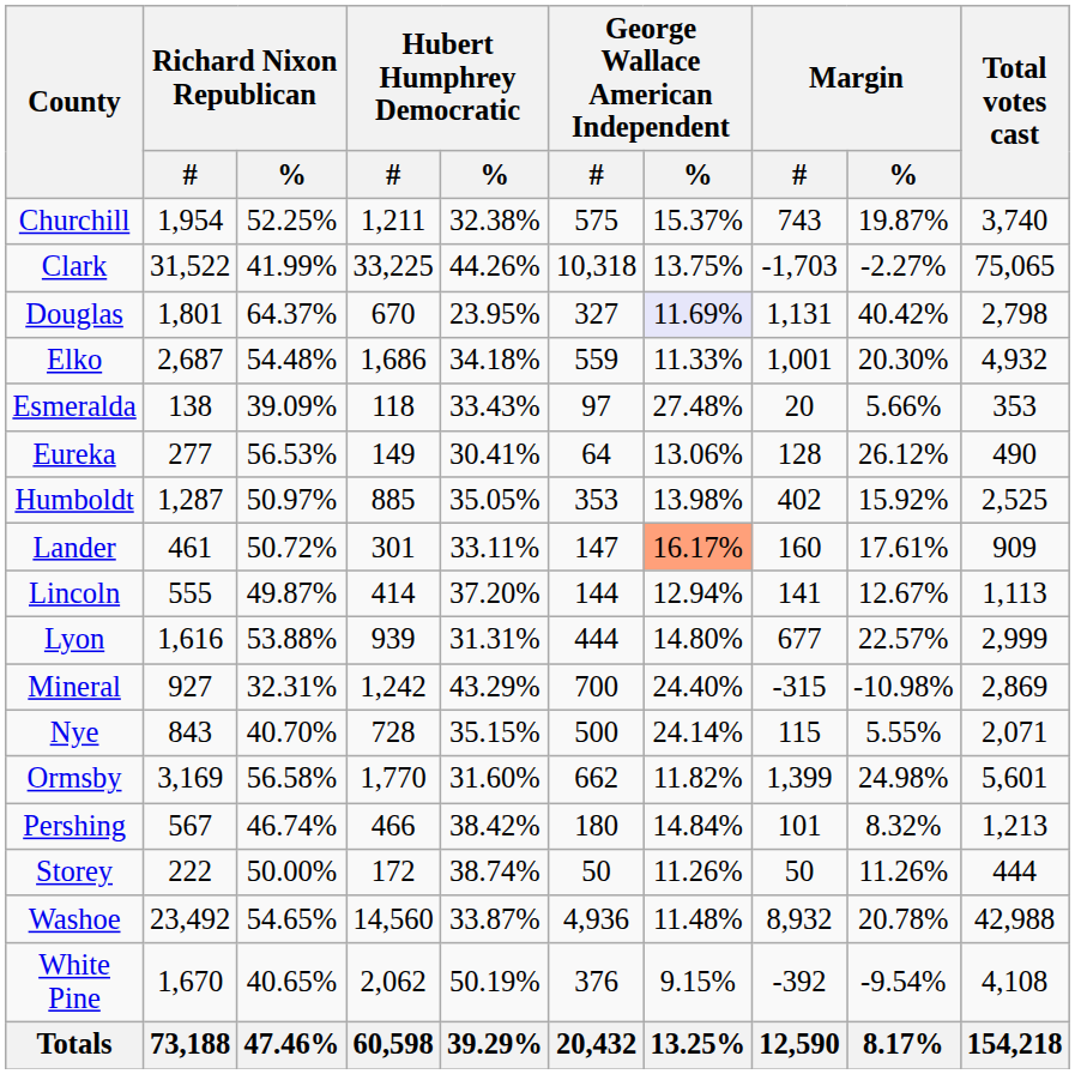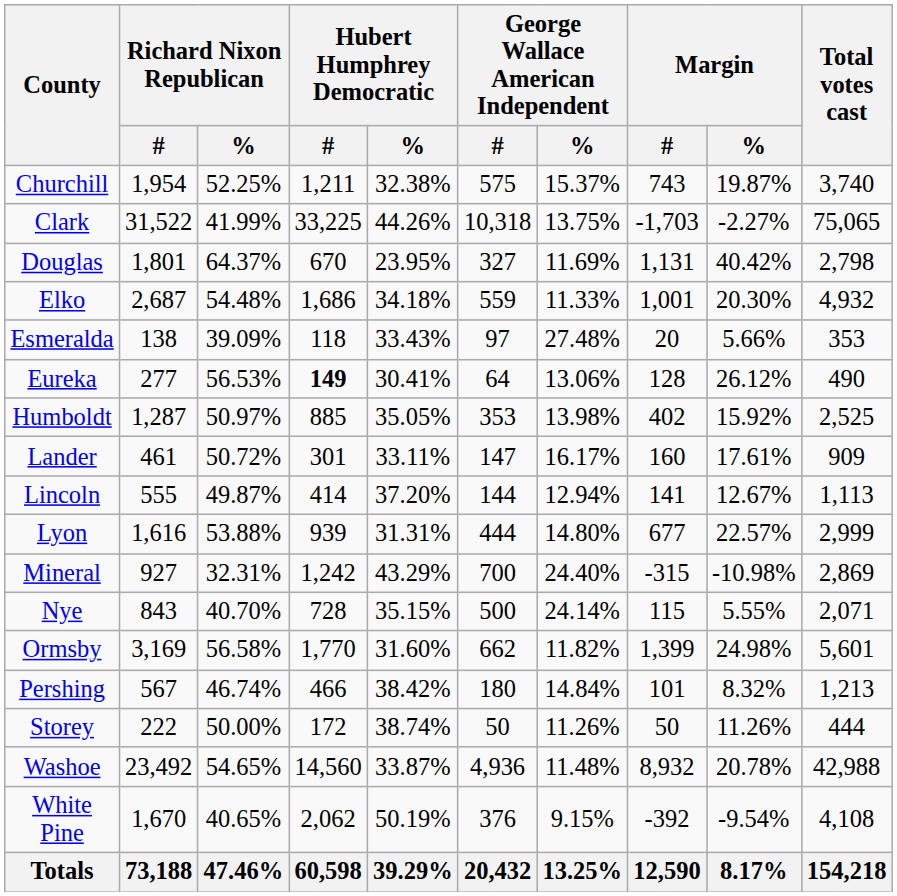Douglas | George Wallace American Independent / %: lavender background -> no background
Eureka | Hubert Humphrey Democratic / #: normal -> bold
Lander | George Wallace American Independent / %: lightsalmon background -> no background
